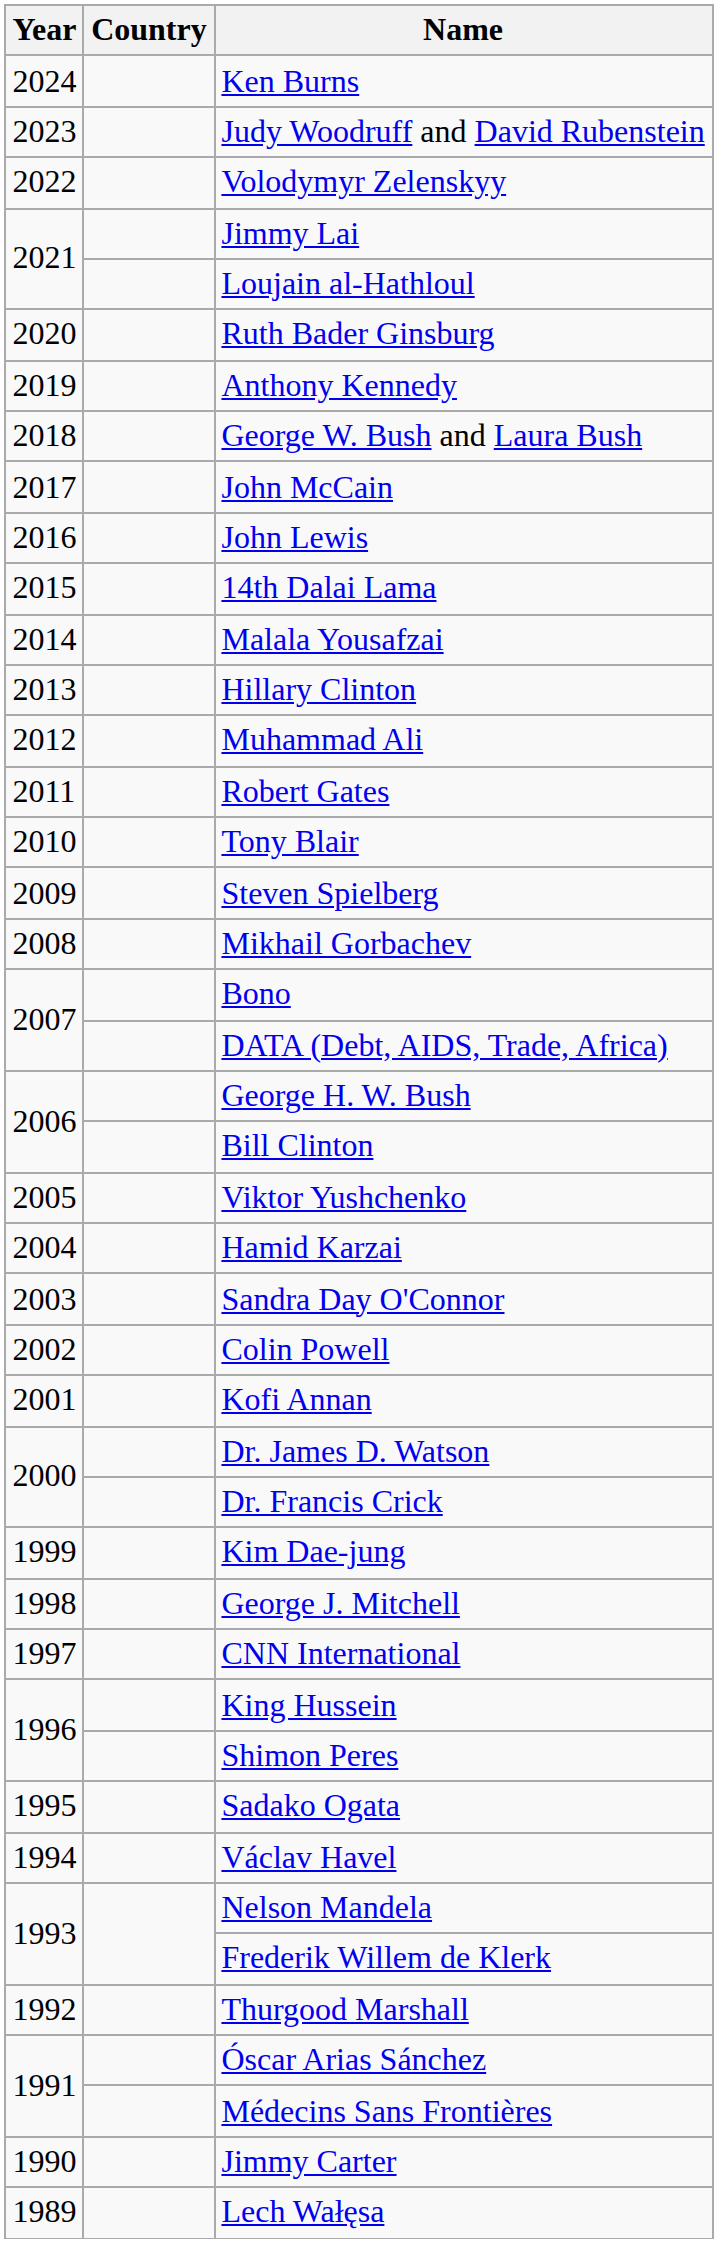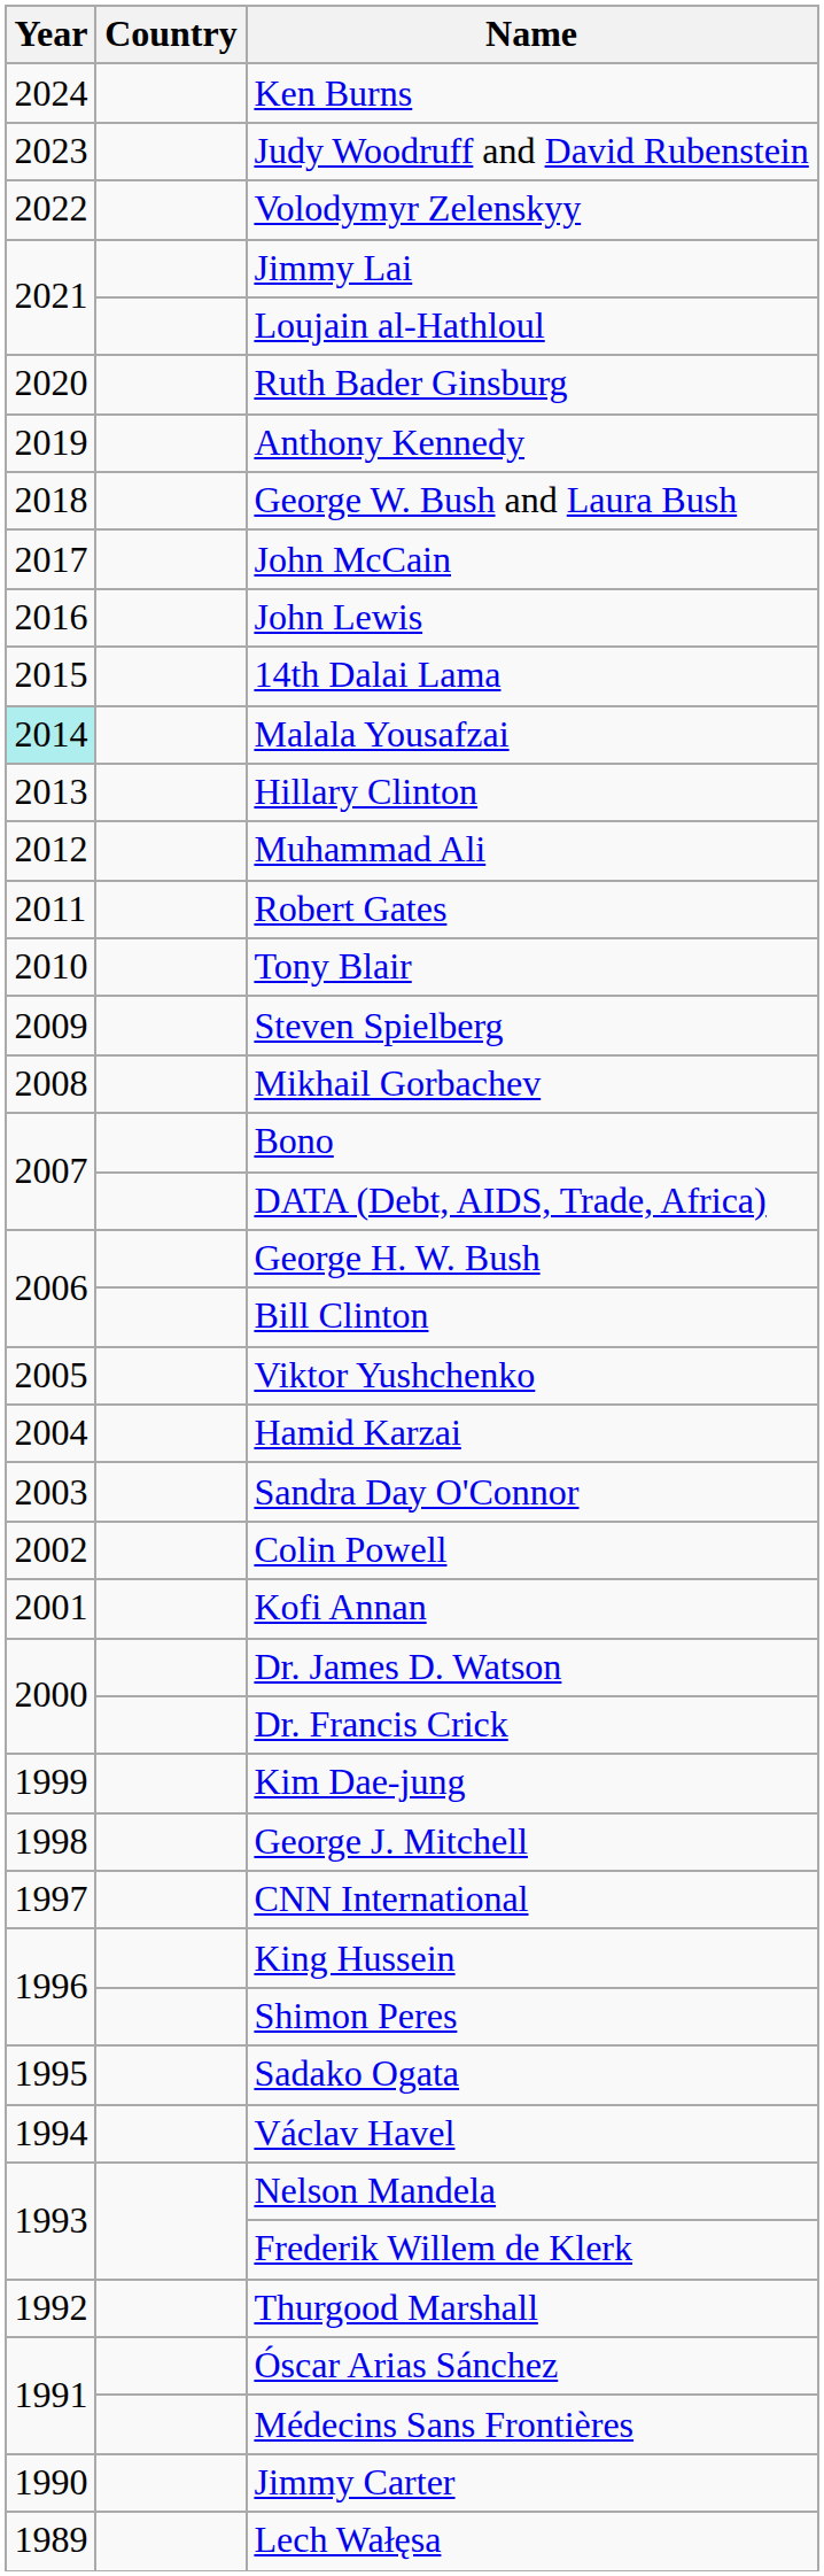Malala Yousafzai | Year: no background -> paleturquoise background
